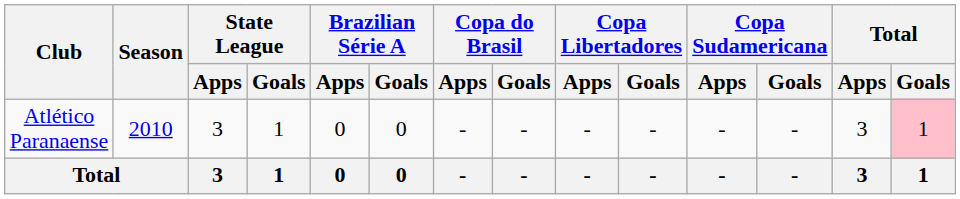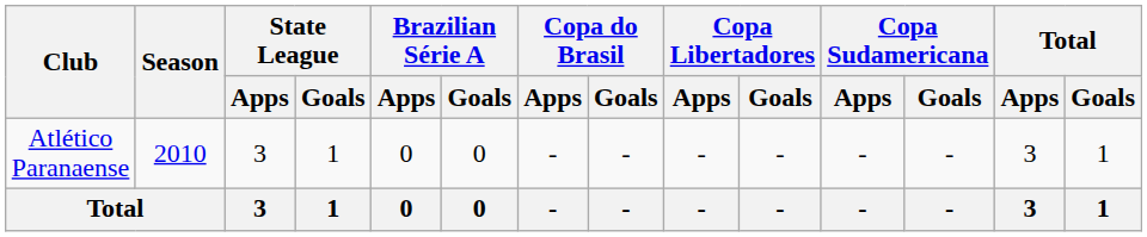Atlético Paranaense | Total / Goals: pink background -> no background
